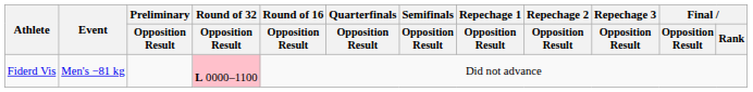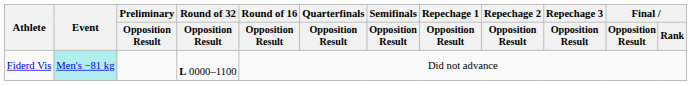Fiderd Vis | Event: no background -> paleturquoise background
Fiderd Vis | Round of 32 / Opposition Result: pink background -> no background
